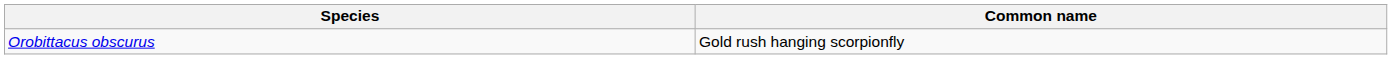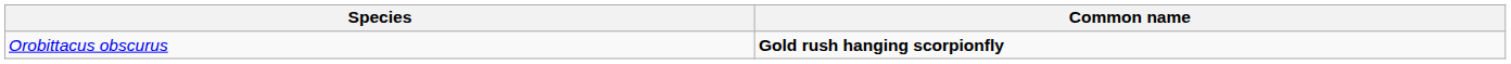Orobittacus obscurus | Common name: normal -> bold
